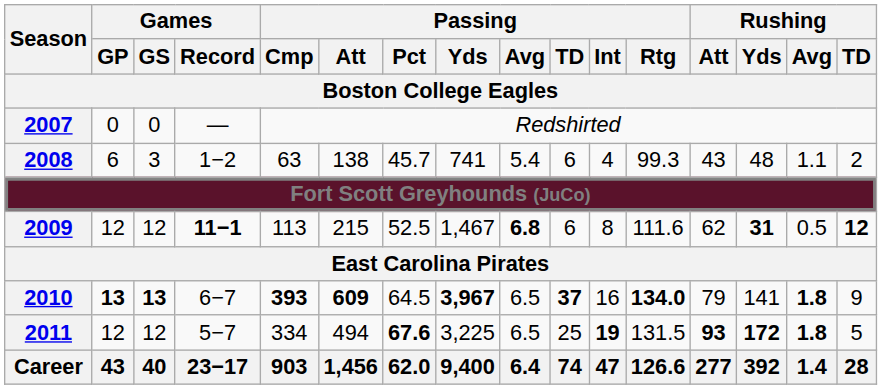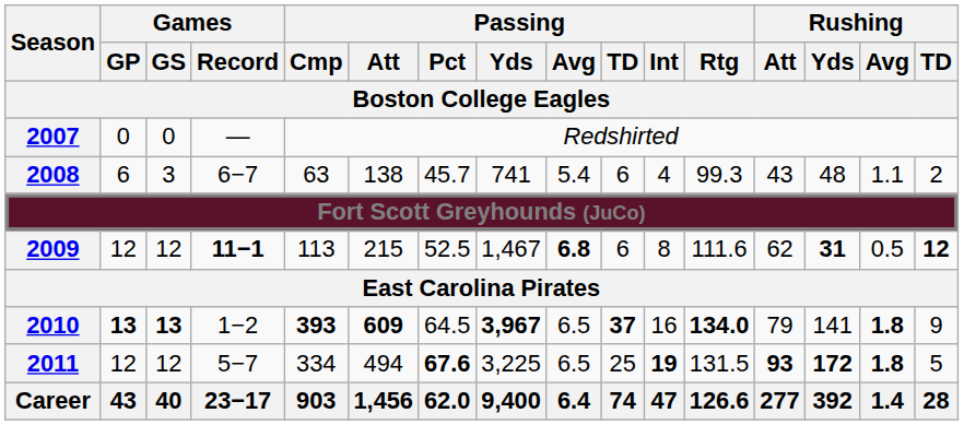2008 | Games / Record / Boston College Eagles: 1−2 -> 6−7
2010 | Games / Record / Boston College Eagles: 6−7 -> 1−2
